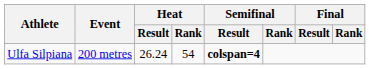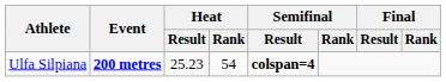Ulfa Silpiana | Event: normal -> bold
Ulfa Silpiana | Heat / Result: 26.24 -> 25.23
